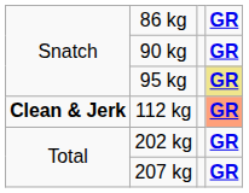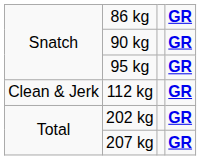95 kg | column 4: khaki background -> no background
112 kg | column 1: bold -> normal
112 kg | column 4: lightsalmon background -> no background
